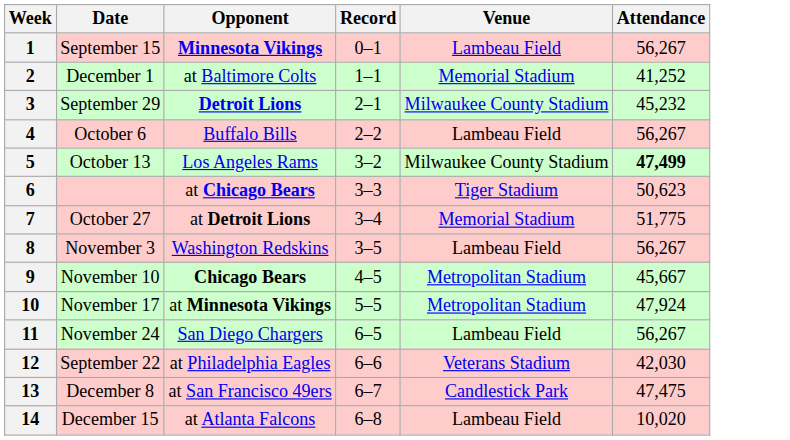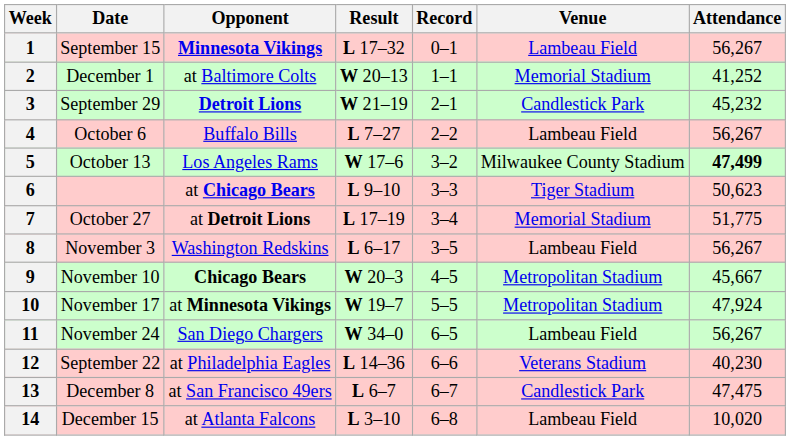+ column: Result | L 17–32 | W 20–13 | W 21–19 | L 7–27 | W 17–6 | L 9–10 | L 17–19 | L 6–17 | W 20–3 | W 19–7 | W 34–0 | L 14–36 | L 6–7 | L 3–10
3 | Venue: Milwaukee County Stadium -> Candlestick Park
12 | Attendance: 42,030 -> 40,230
